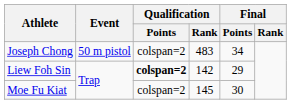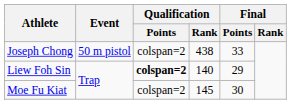Joseph Chong | Qualification / Rank: 483 -> 438
Joseph Chong | Final / Points: 34 -> 33
Liew Foh Sin | Qualification / Rank: 142 -> 140
